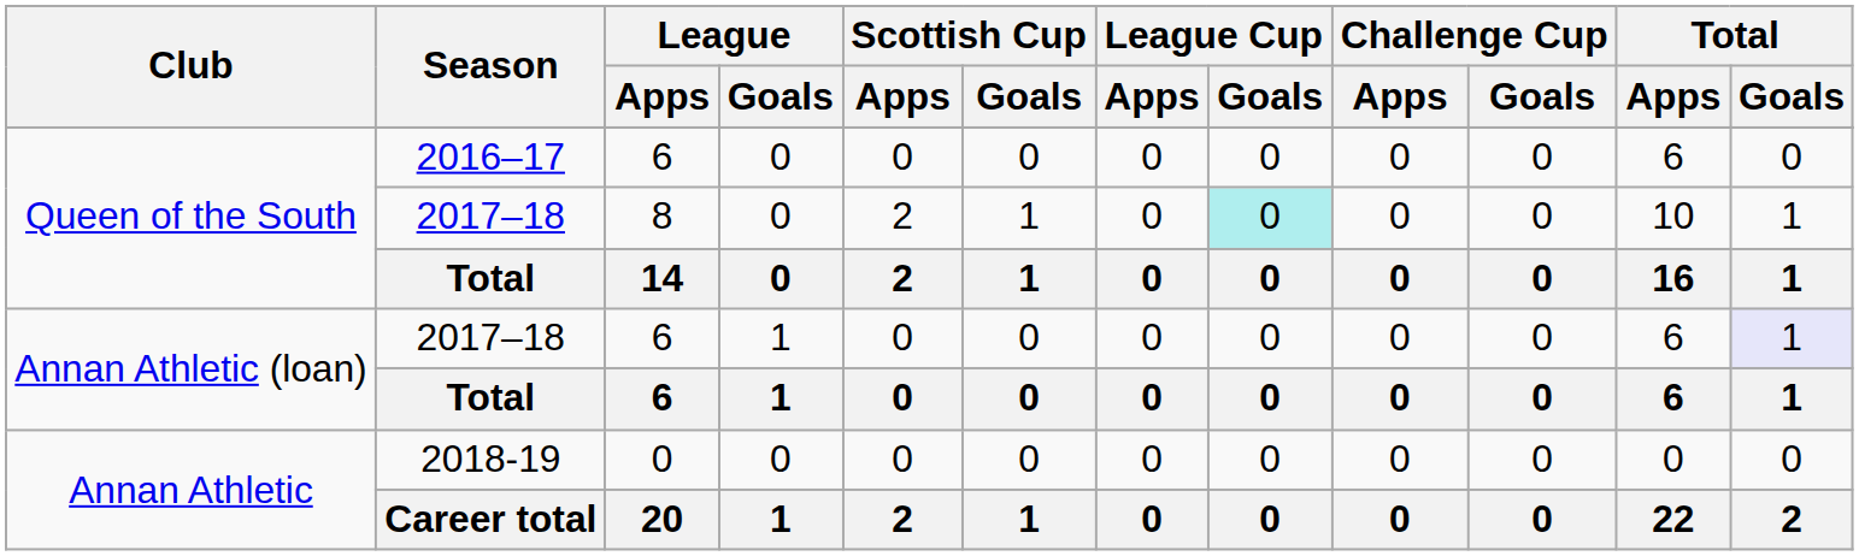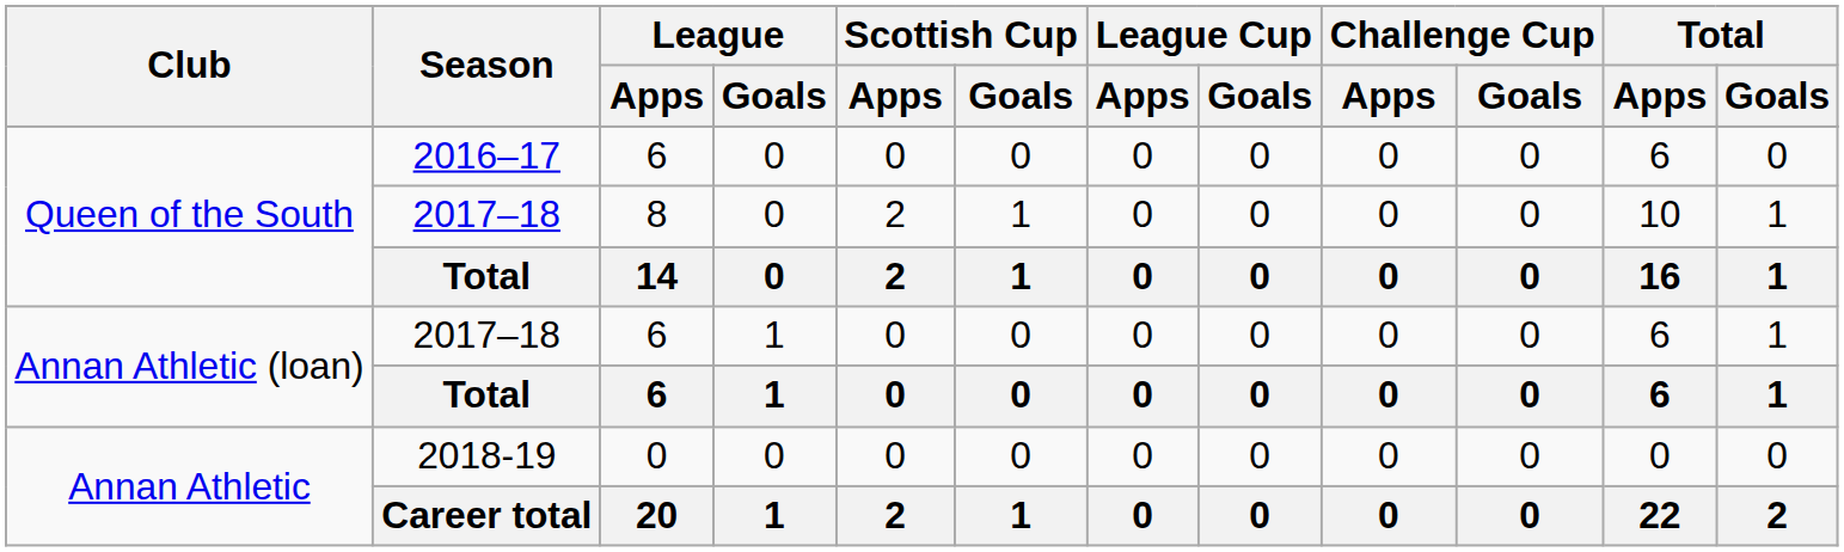2017–18 / 8 | League Cup / Goals: paleturquoise background -> no background
2017–18 / 6 | Total / Goals: lavender background -> no background
